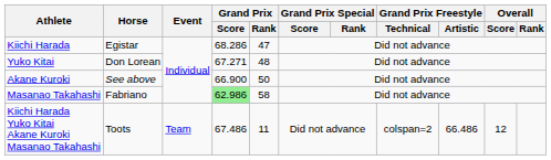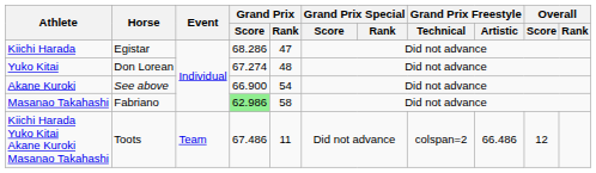Yuko Kitai | Grand Prix / Score: 67.271 -> 67.274
Akane Kuroki | Grand Prix / Rank: 50 -> 54
